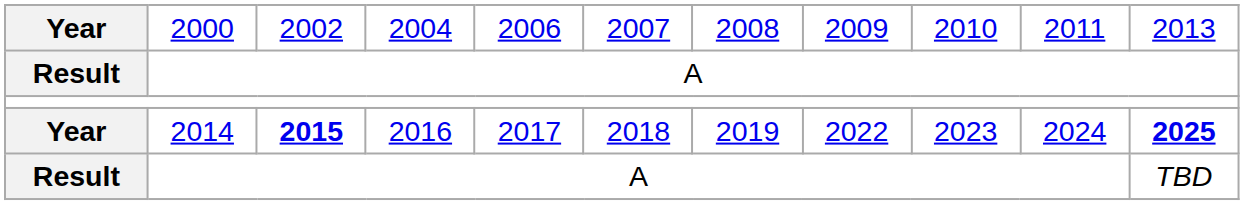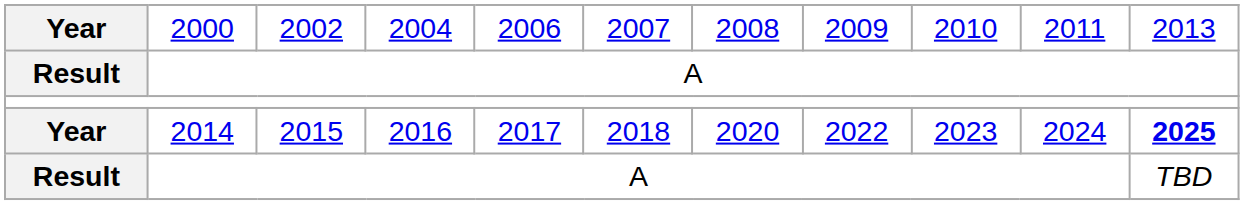Year / 2014 | column 3: bold -> normal
Year / 2014 | column 7: 2019 -> 2020
